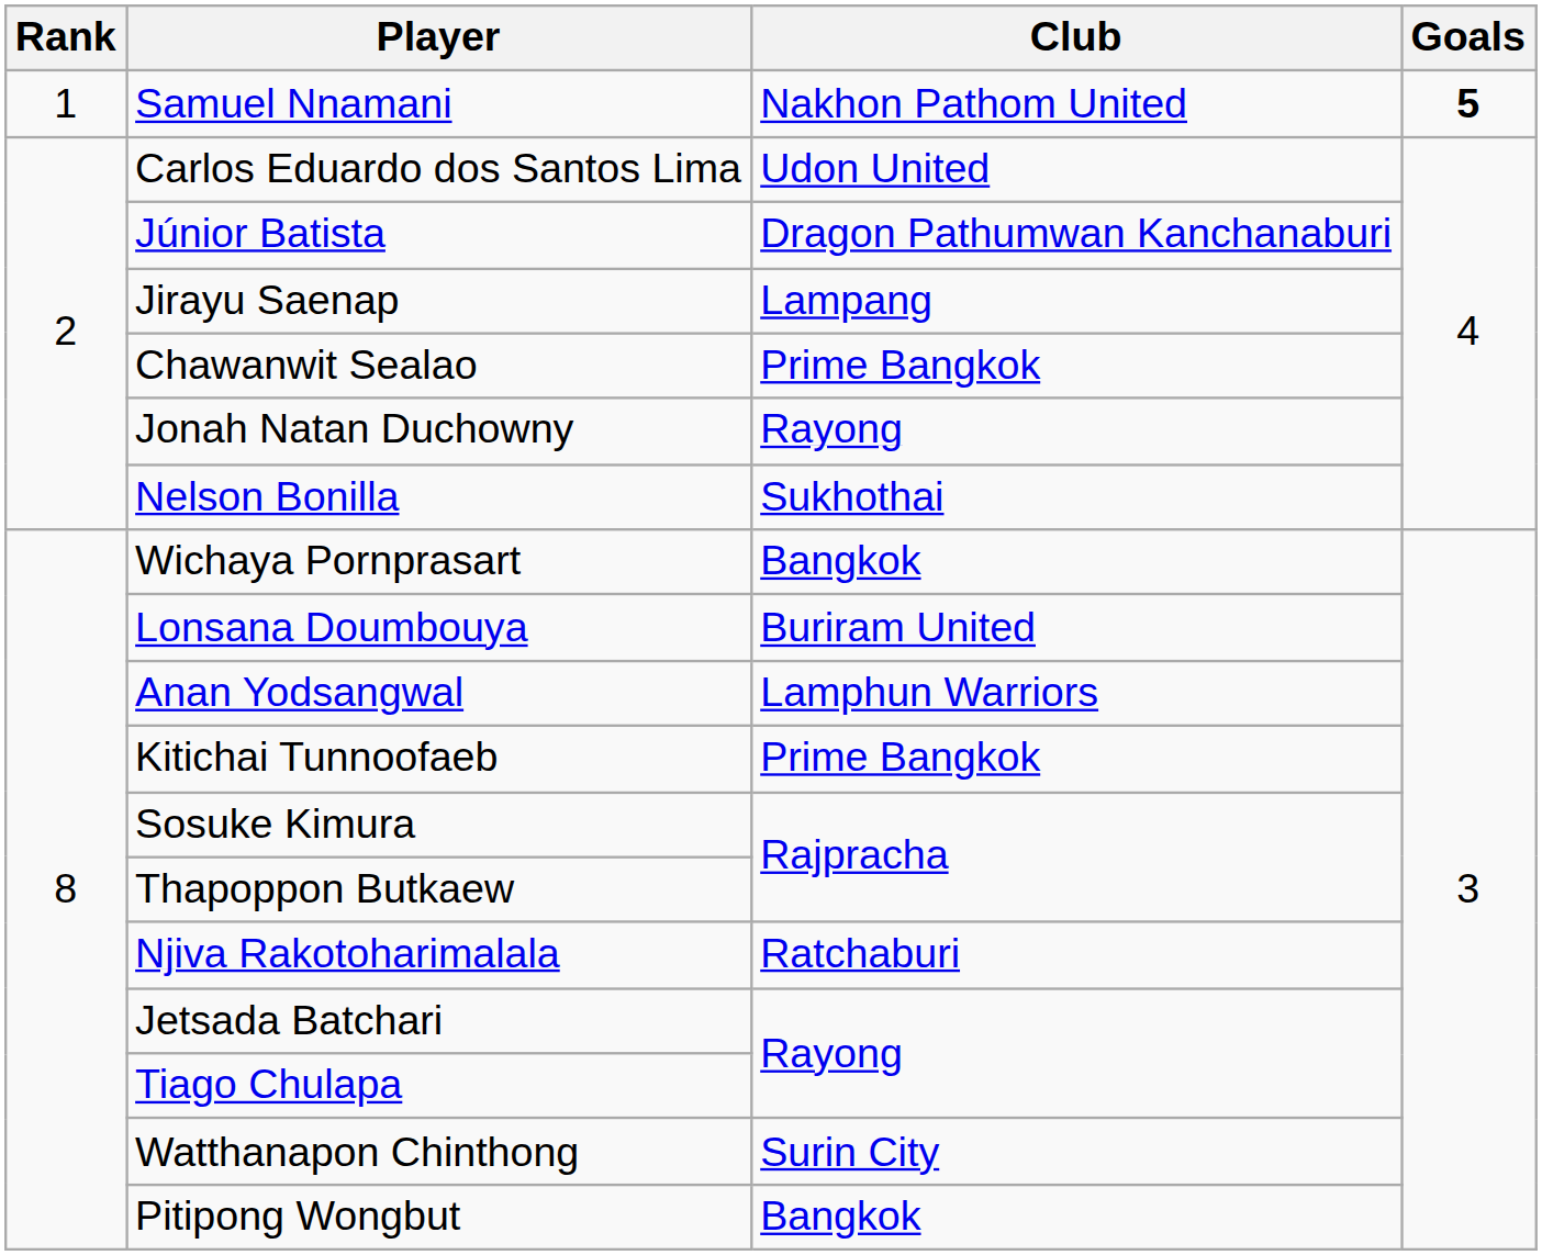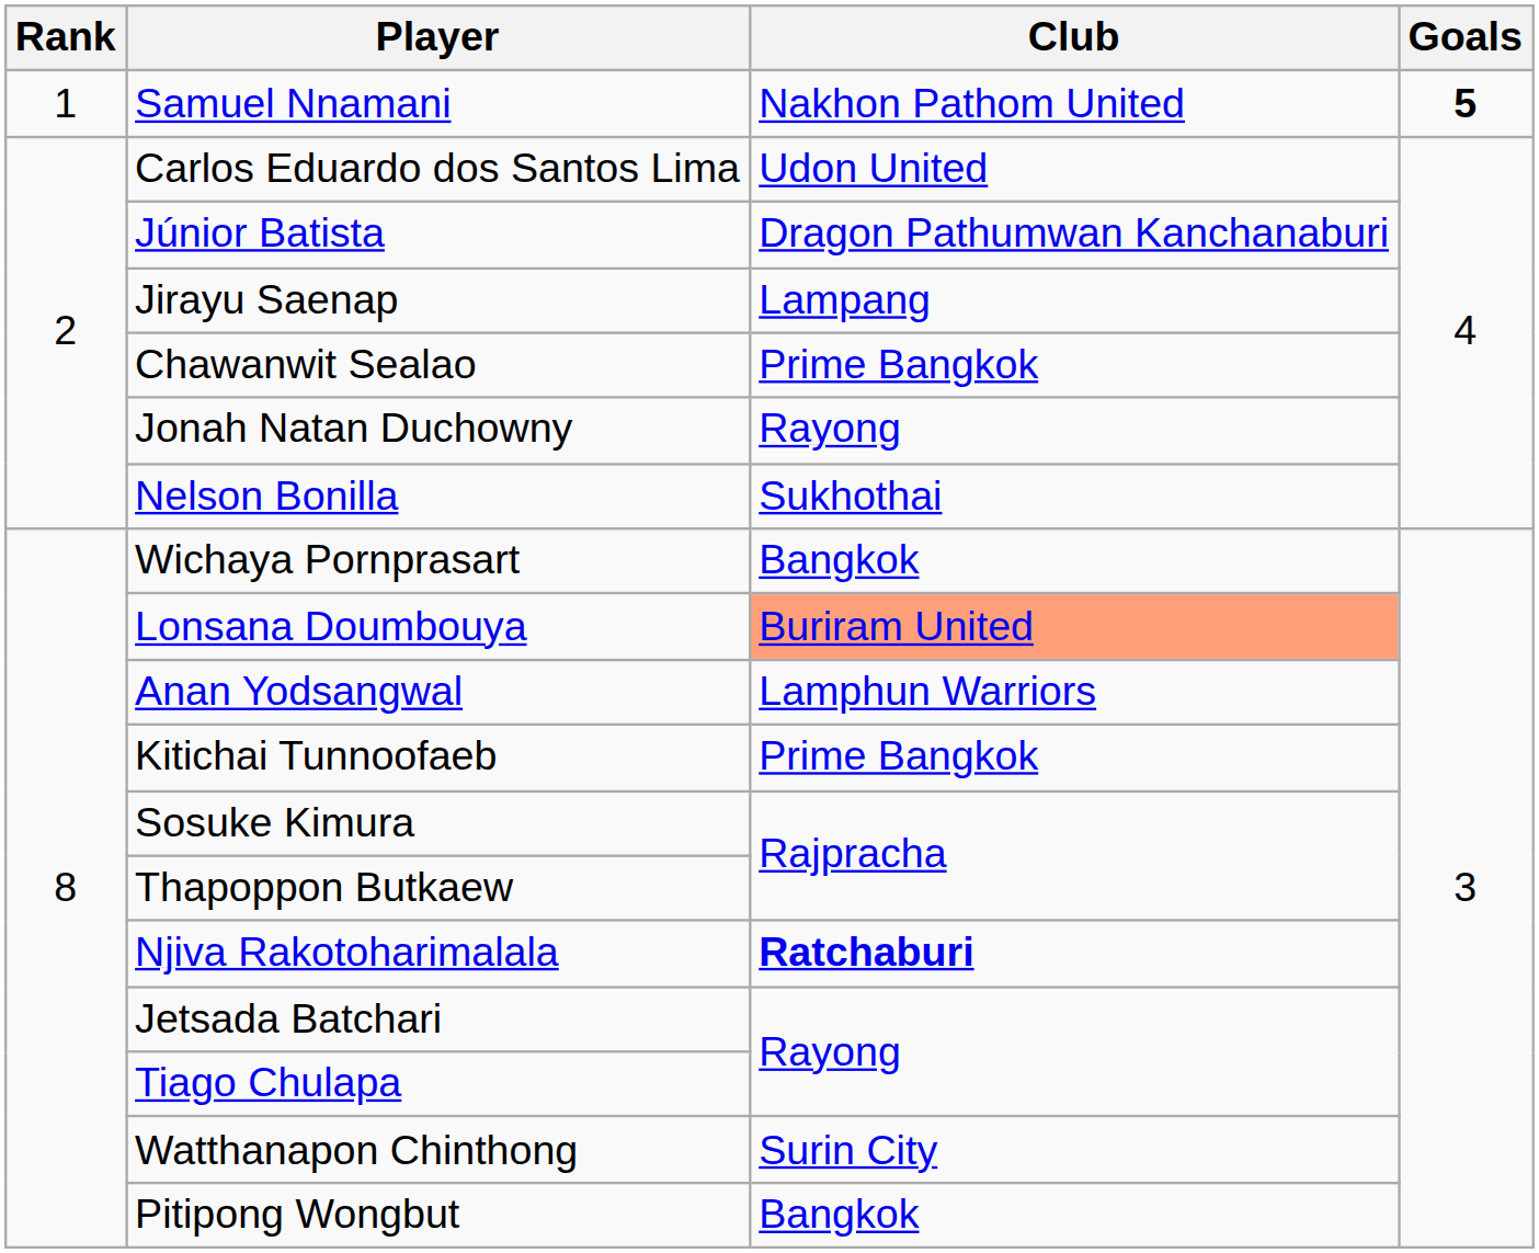Lonsana Doumbouya | Club: no background -> lightsalmon background
Njiva Rakotoharimalala | Club: normal -> bold
